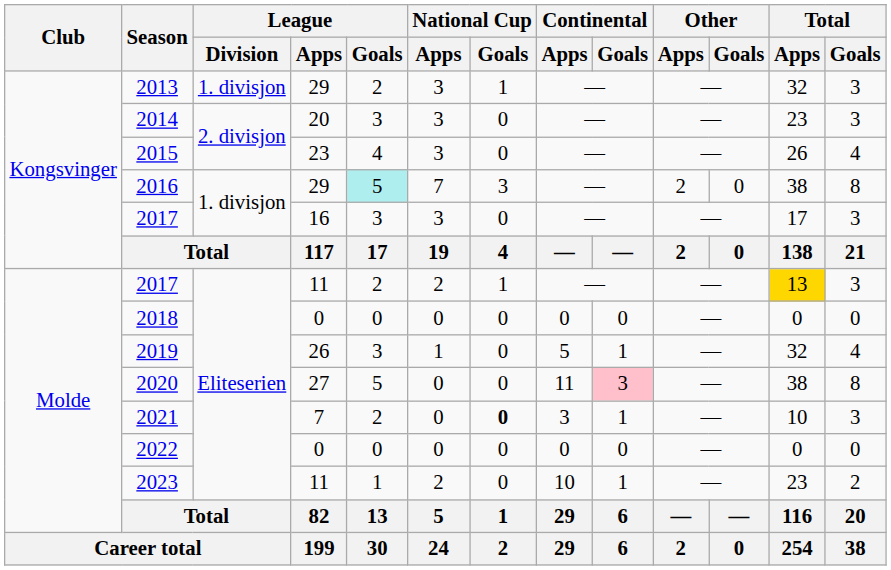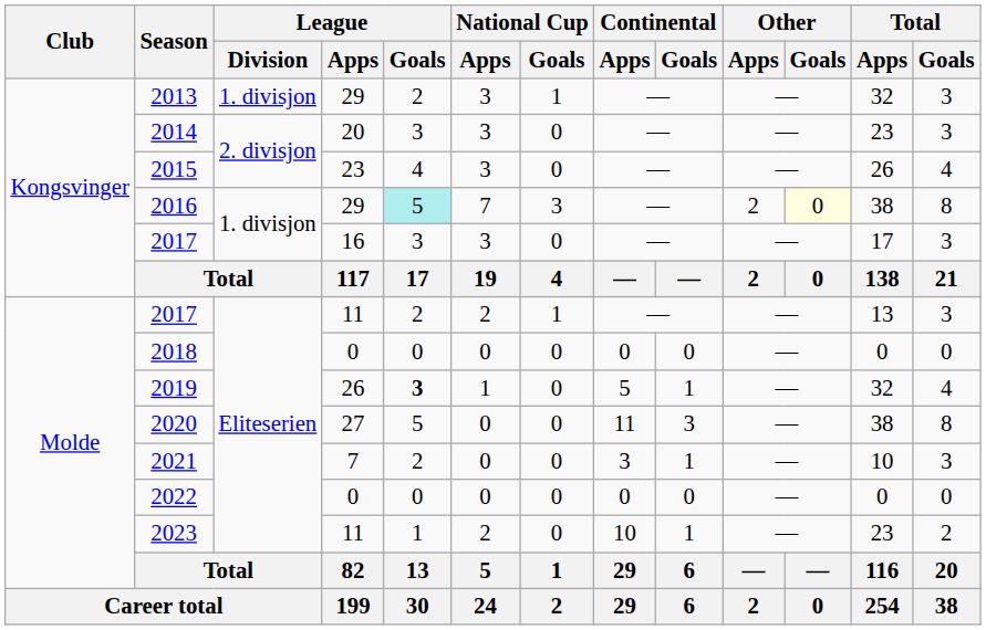2016 | Other / Goals: no background -> lightyellow background
2017 / 11 | Total / Apps: gold background -> no background
2019 | League / Goals: normal -> bold
2020 | Continental / Goals: pink background -> no background
2021 | National Cup / Goals: bold -> normal
